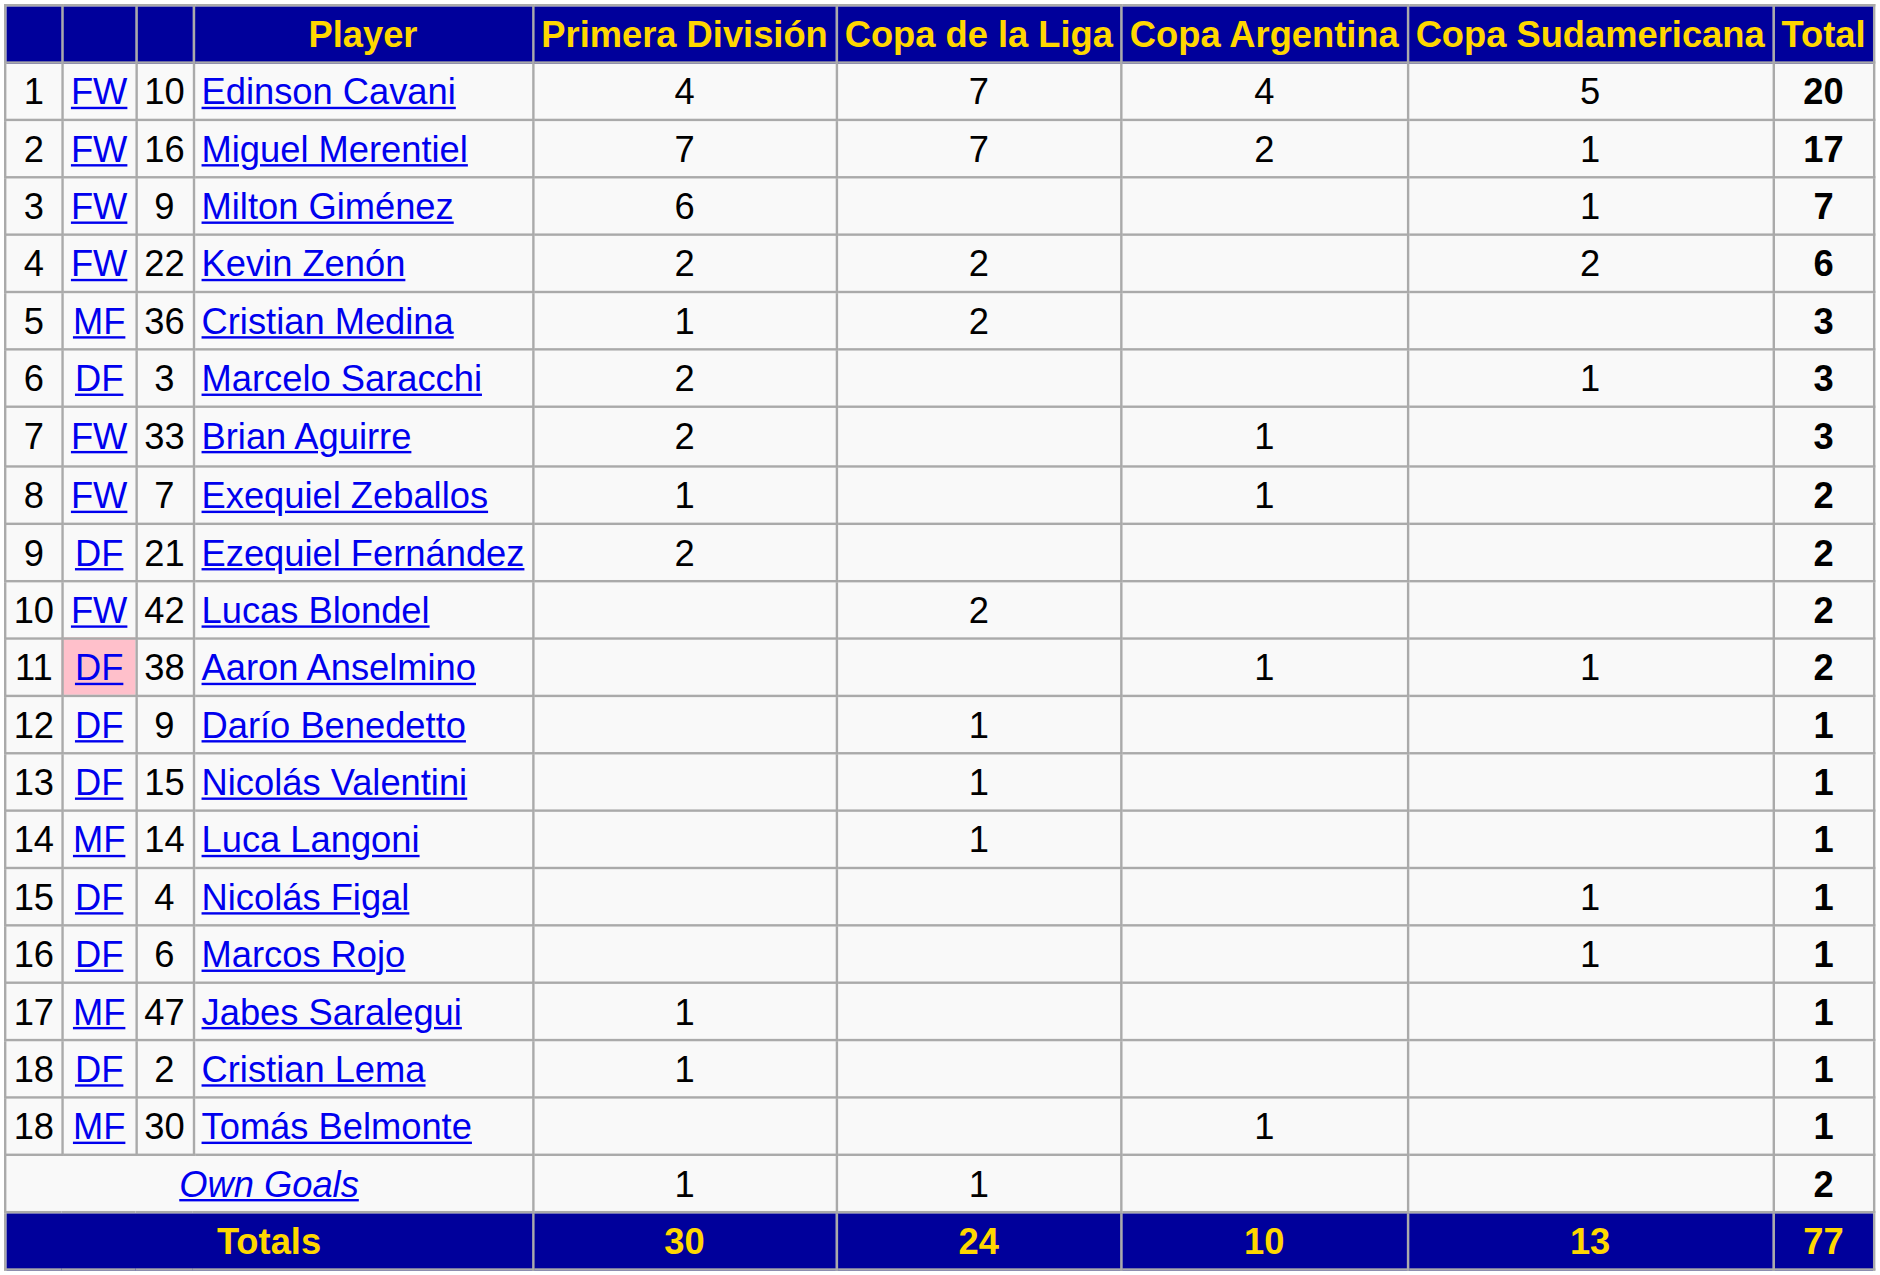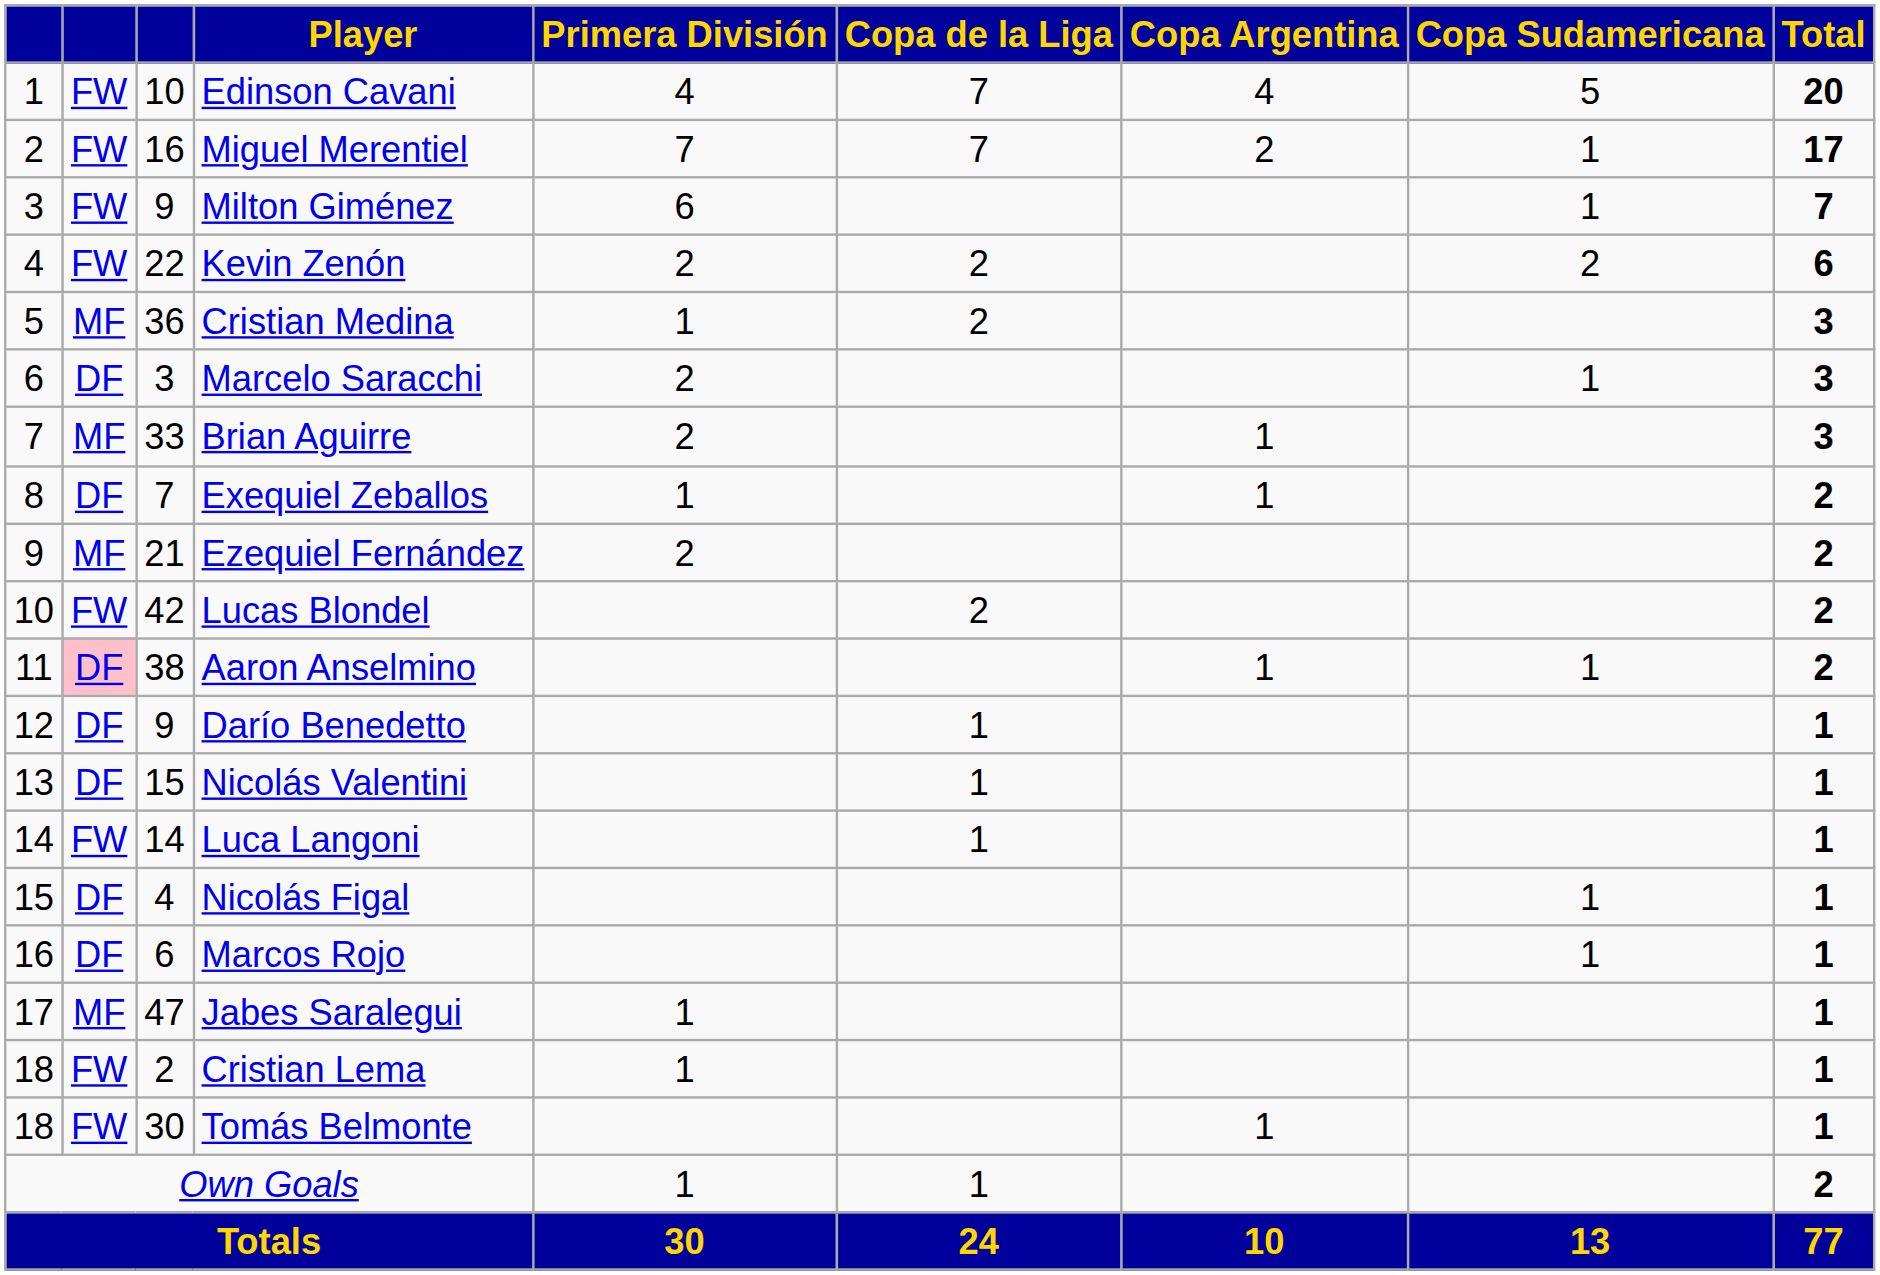Brian Aguirre | column 2: FW -> MF
Exequiel Zeballos | column 2: FW -> DF
Ezequiel Fernández | column 2: DF -> MF
Luca Langoni | column 2: MF -> FW
Cristian Lema | column 2: DF -> FW
Tomás Belmonte | column 2: MF -> FW
